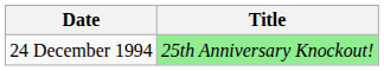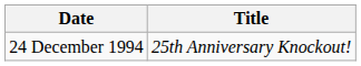24 December 1994 | Title: lightgreen background -> no background
